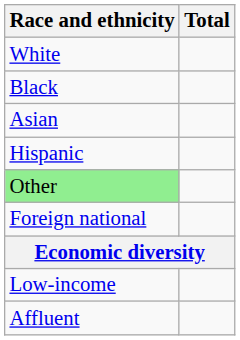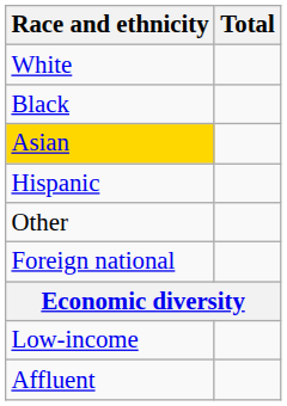Asian | Race and ethnicity: no background -> gold background
Other | Race and ethnicity: lightgreen background -> no background
